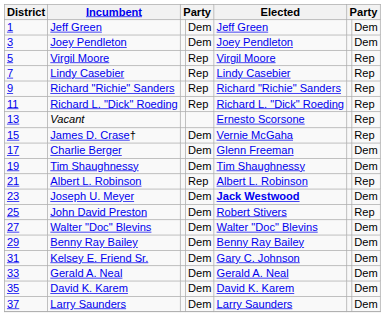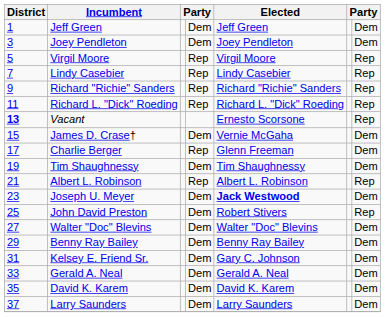Vacant | District: normal -> bold
James D. Crase† | column 7: Rep -> Dem
Charlie Berger | column 4: Dem -> Rep
